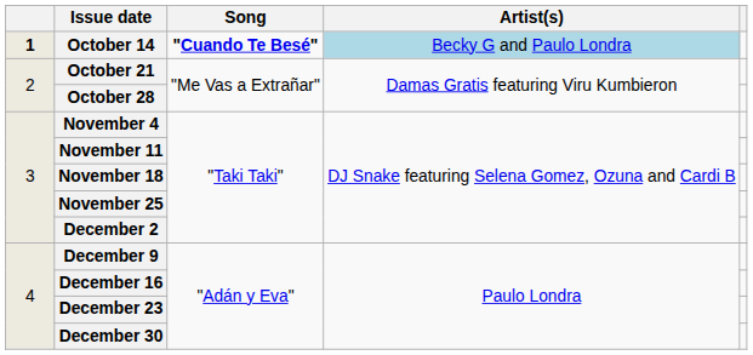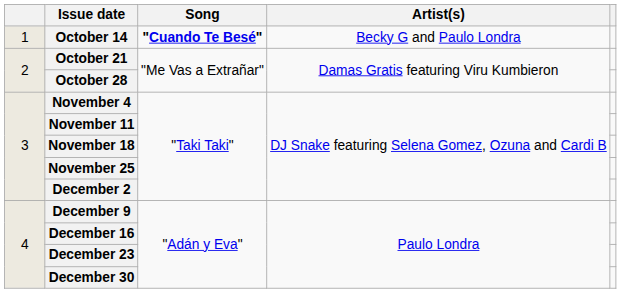October 14 | column 1: bold -> normal
October 14 | Artist(s): lightblue background -> no background
